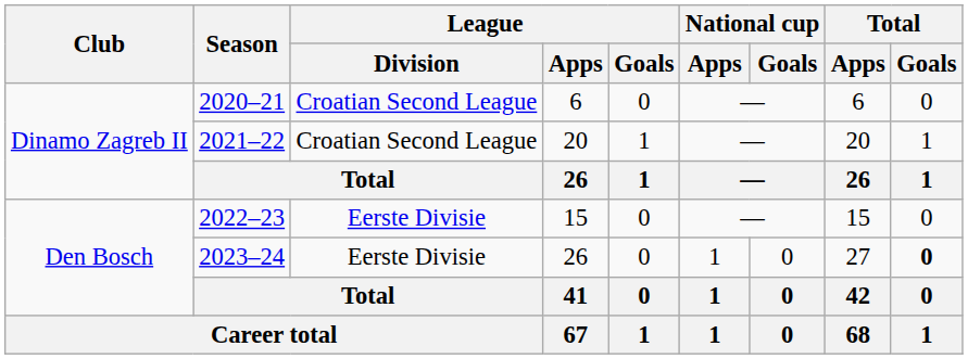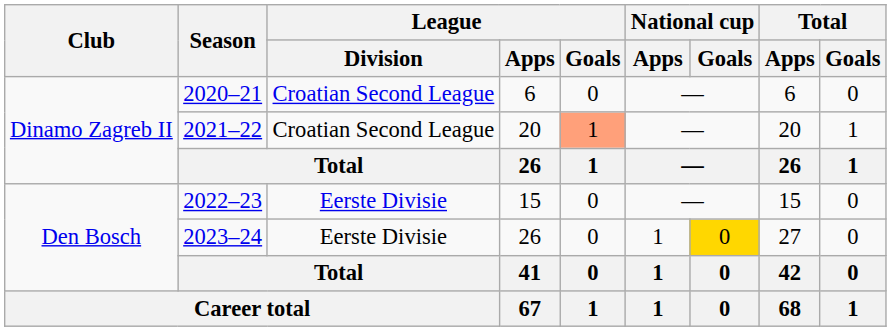2021–22 | League / Goals: no background -> lightsalmon background
2023–24 | National cup / Goals: no background -> gold background
2023–24 | Total / Goals: bold -> normal
